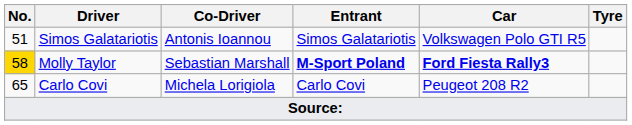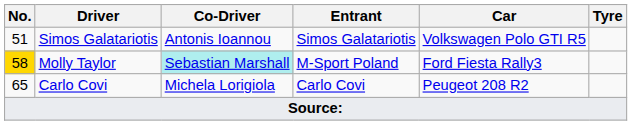Molly Taylor | Co-Driver: no background -> paleturquoise background
Molly Taylor | Entrant: bold -> normal
Molly Taylor | Car: bold -> normal
